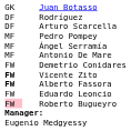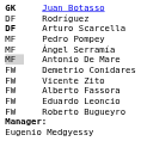Juan Botasso | column 1: normal -> bold
Arturo Scarcella | column 1: normal -> bold
Antonio De Mare | column 1: no background -> lightgrey background
Vicente Zito | column 1: bold -> normal
Alberto Fassora | column 1: bold -> normal
Roberto Bugueyro | column 1: pink background -> no background
